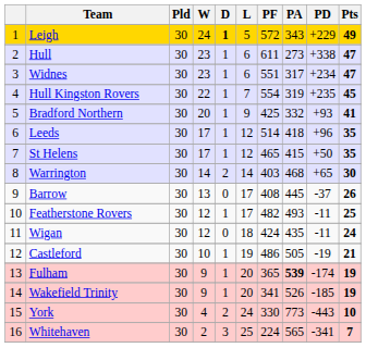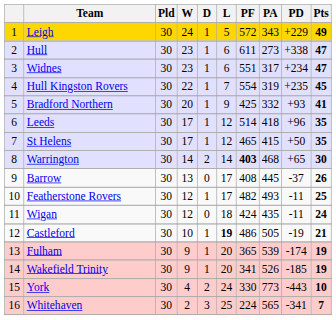Leigh | D: bold -> normal
Warrington | PF: normal -> bold
Castleford | L: normal -> bold
Fulham | PA: bold -> normal
